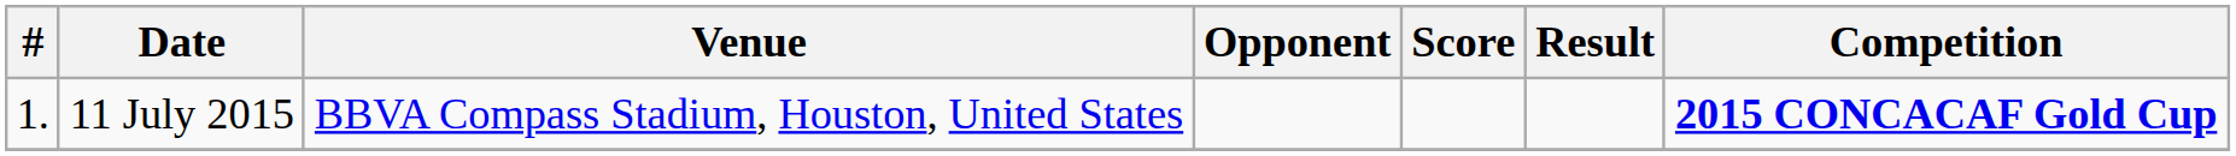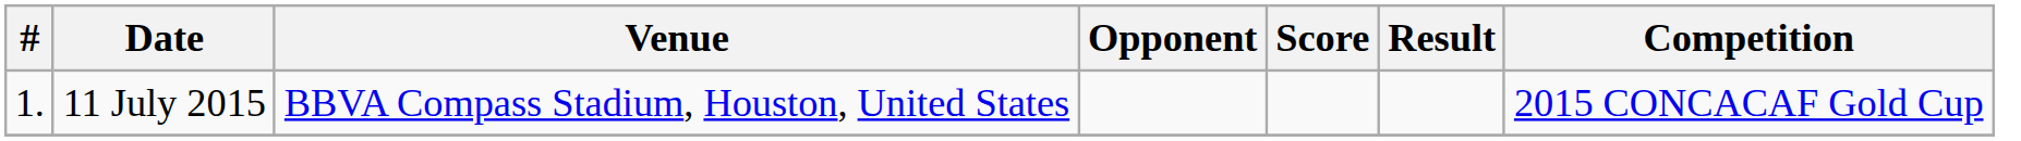11 July 2015 | Competition: bold -> normal
